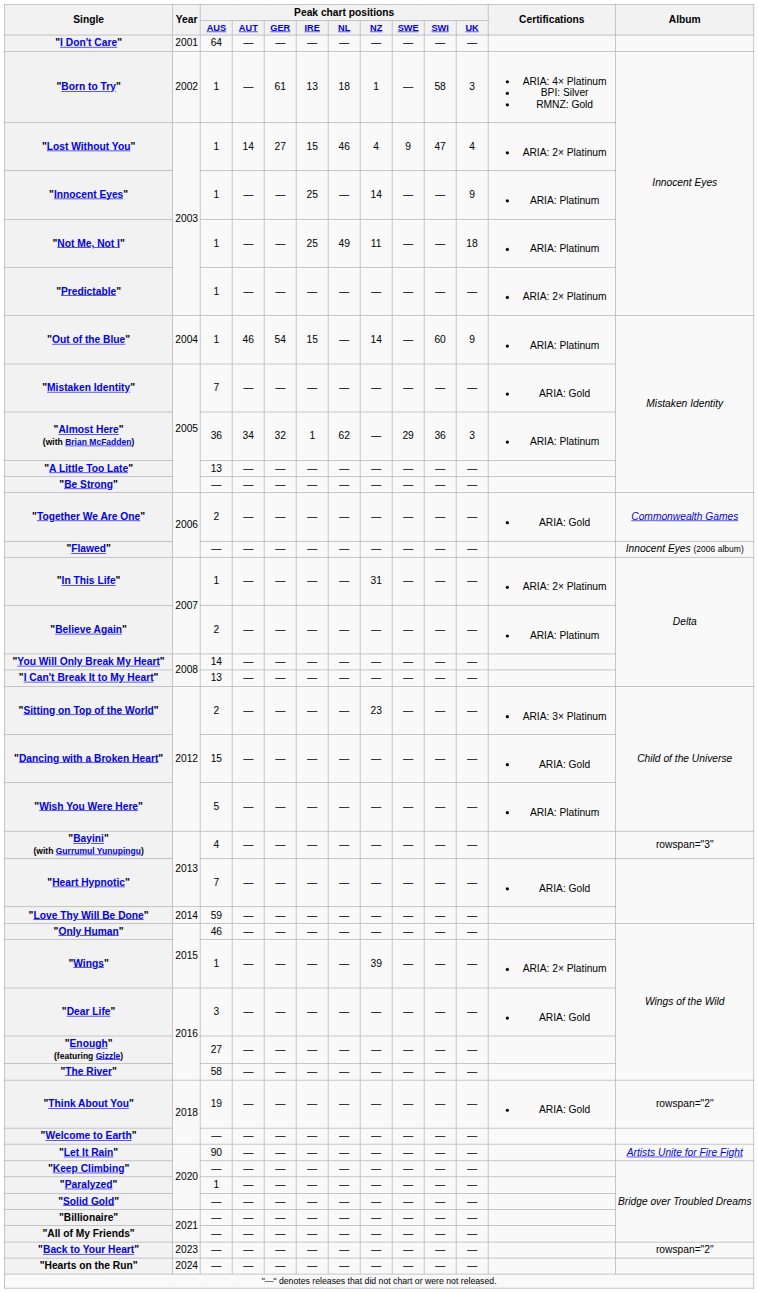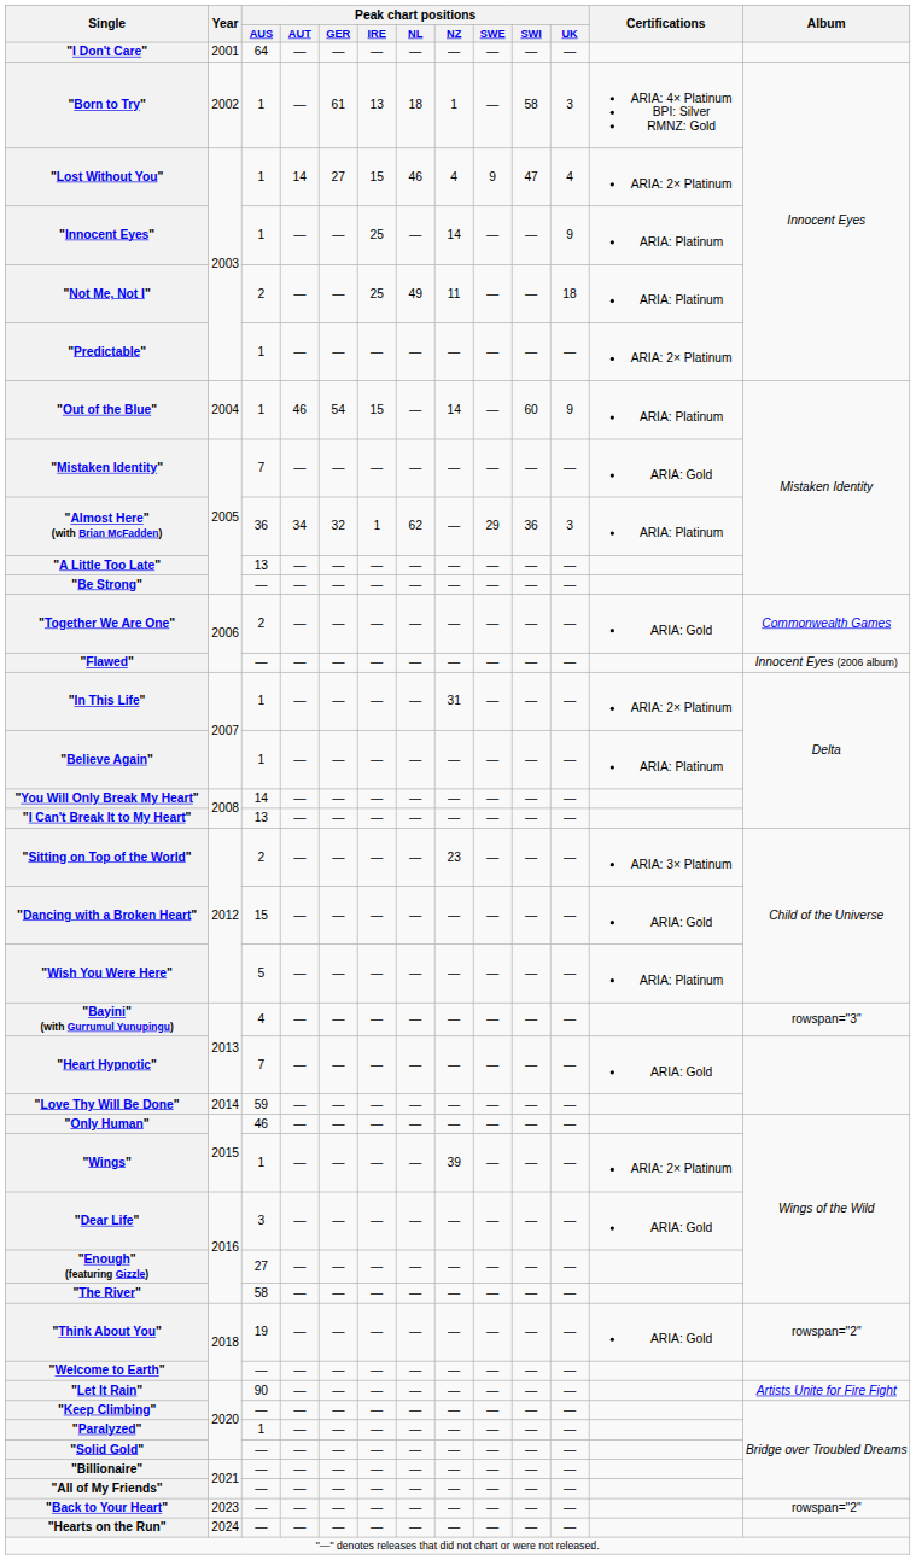"Not Me, Not I" | Peak chart positions / AUS: 1 -> 2
"Believe Again" | Peak chart positions / AUS: 2 -> 1
